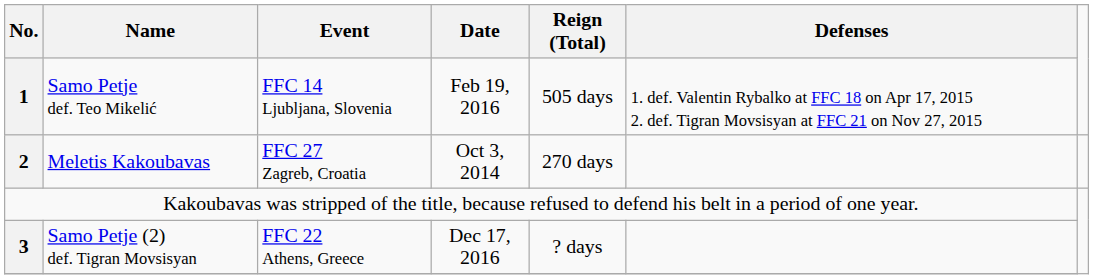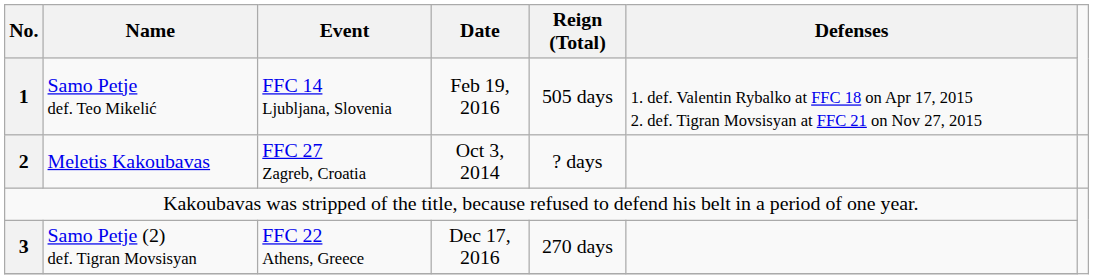Meletis Kakoubavas | Reign (Total): 270 days -> ? days
Samo Petje (2) def. Tigran Movsisyan | Reign (Total): ? days -> 270 days
